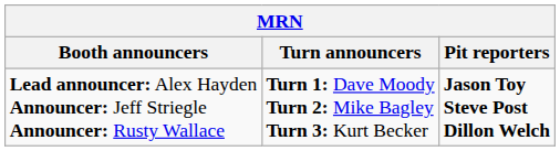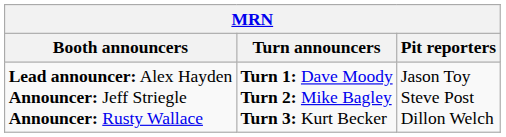row 3 | Pit reporters: bold -> normal
